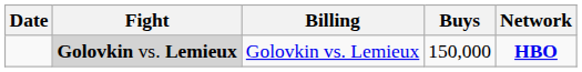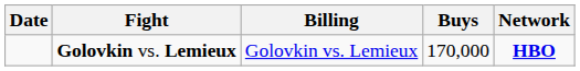row 2 | Fight: lightgrey background -> no background
row 2 | Buys: 150,000 -> 170,000
